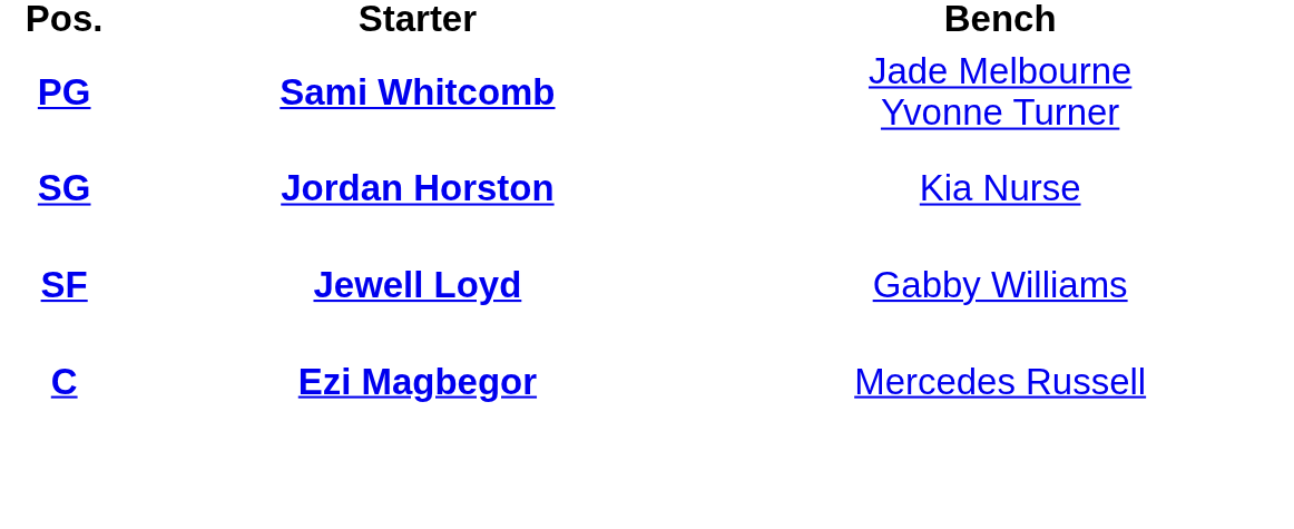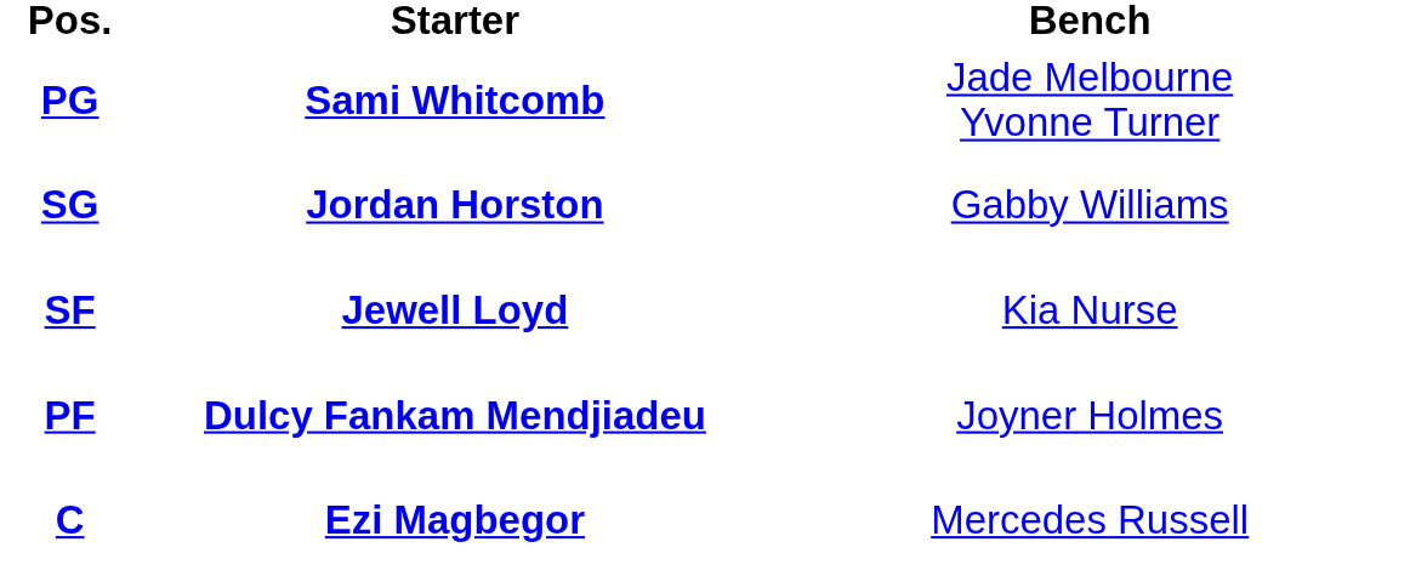SG | Bench: Kia Nurse -> Gabby Williams
SF | Bench: Gabby Williams -> Kia Nurse
+ row: PF | Dulcy Fankam Mendjiadeu | Joyner Holmes
